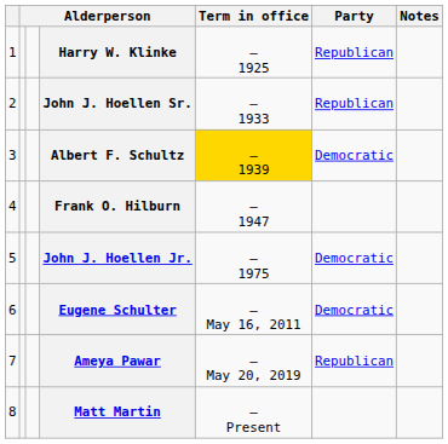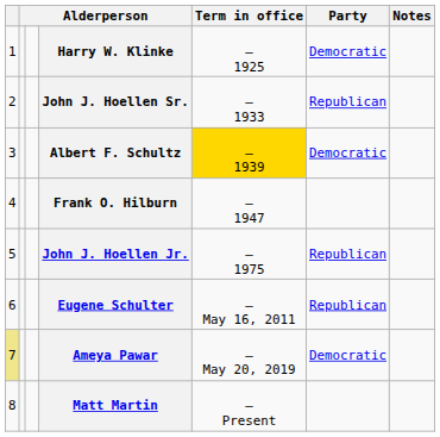Harry W. Klinke | Party: Republican -> Democratic
John J. Hoellen Jr. | Party: Democratic -> Republican
Eugene Schulter | Party: Democratic -> Republican
Ameya Pawar | column 1: no background -> khaki background
Ameya Pawar | Party: Republican -> Democratic
